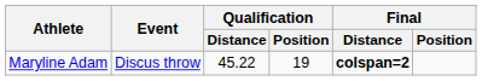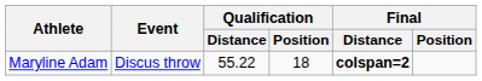Maryline Adam | Qualification / Distance: 45.22 -> 55.22
Maryline Adam | Qualification / Position: 19 -> 18
